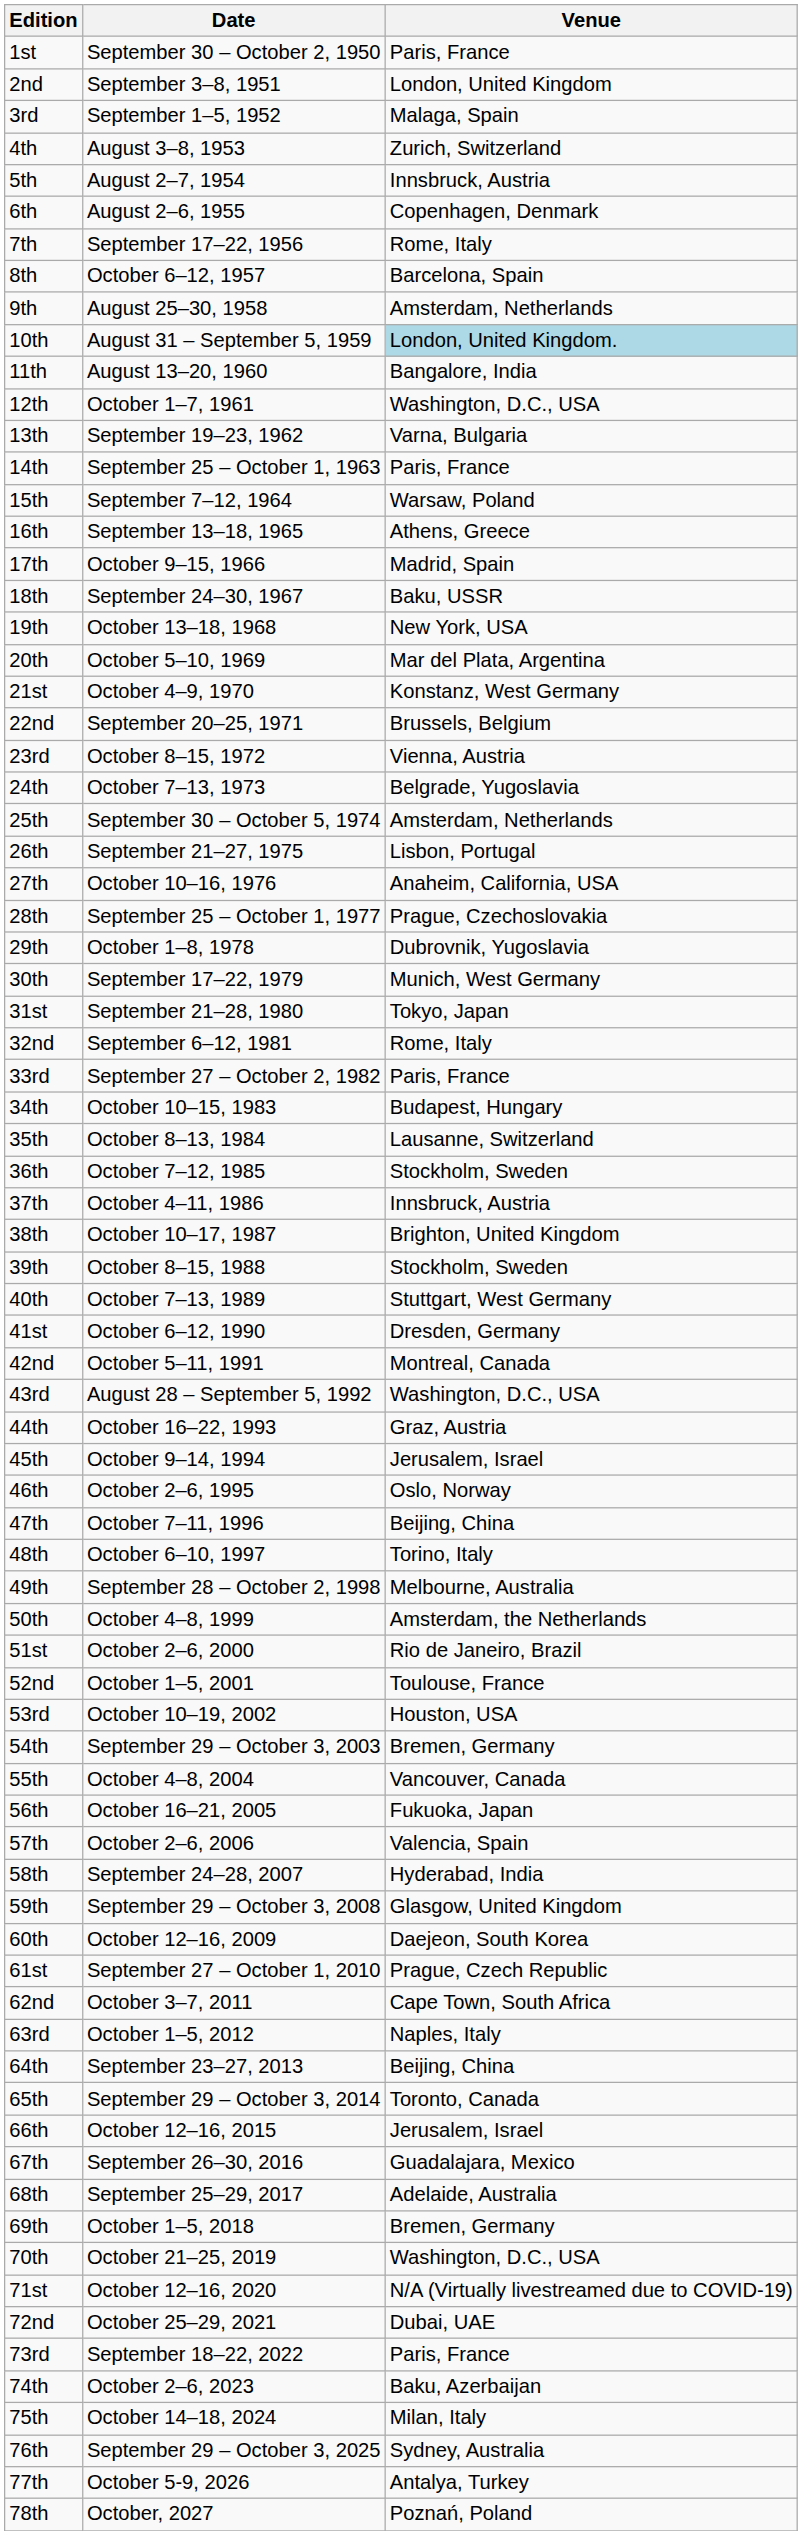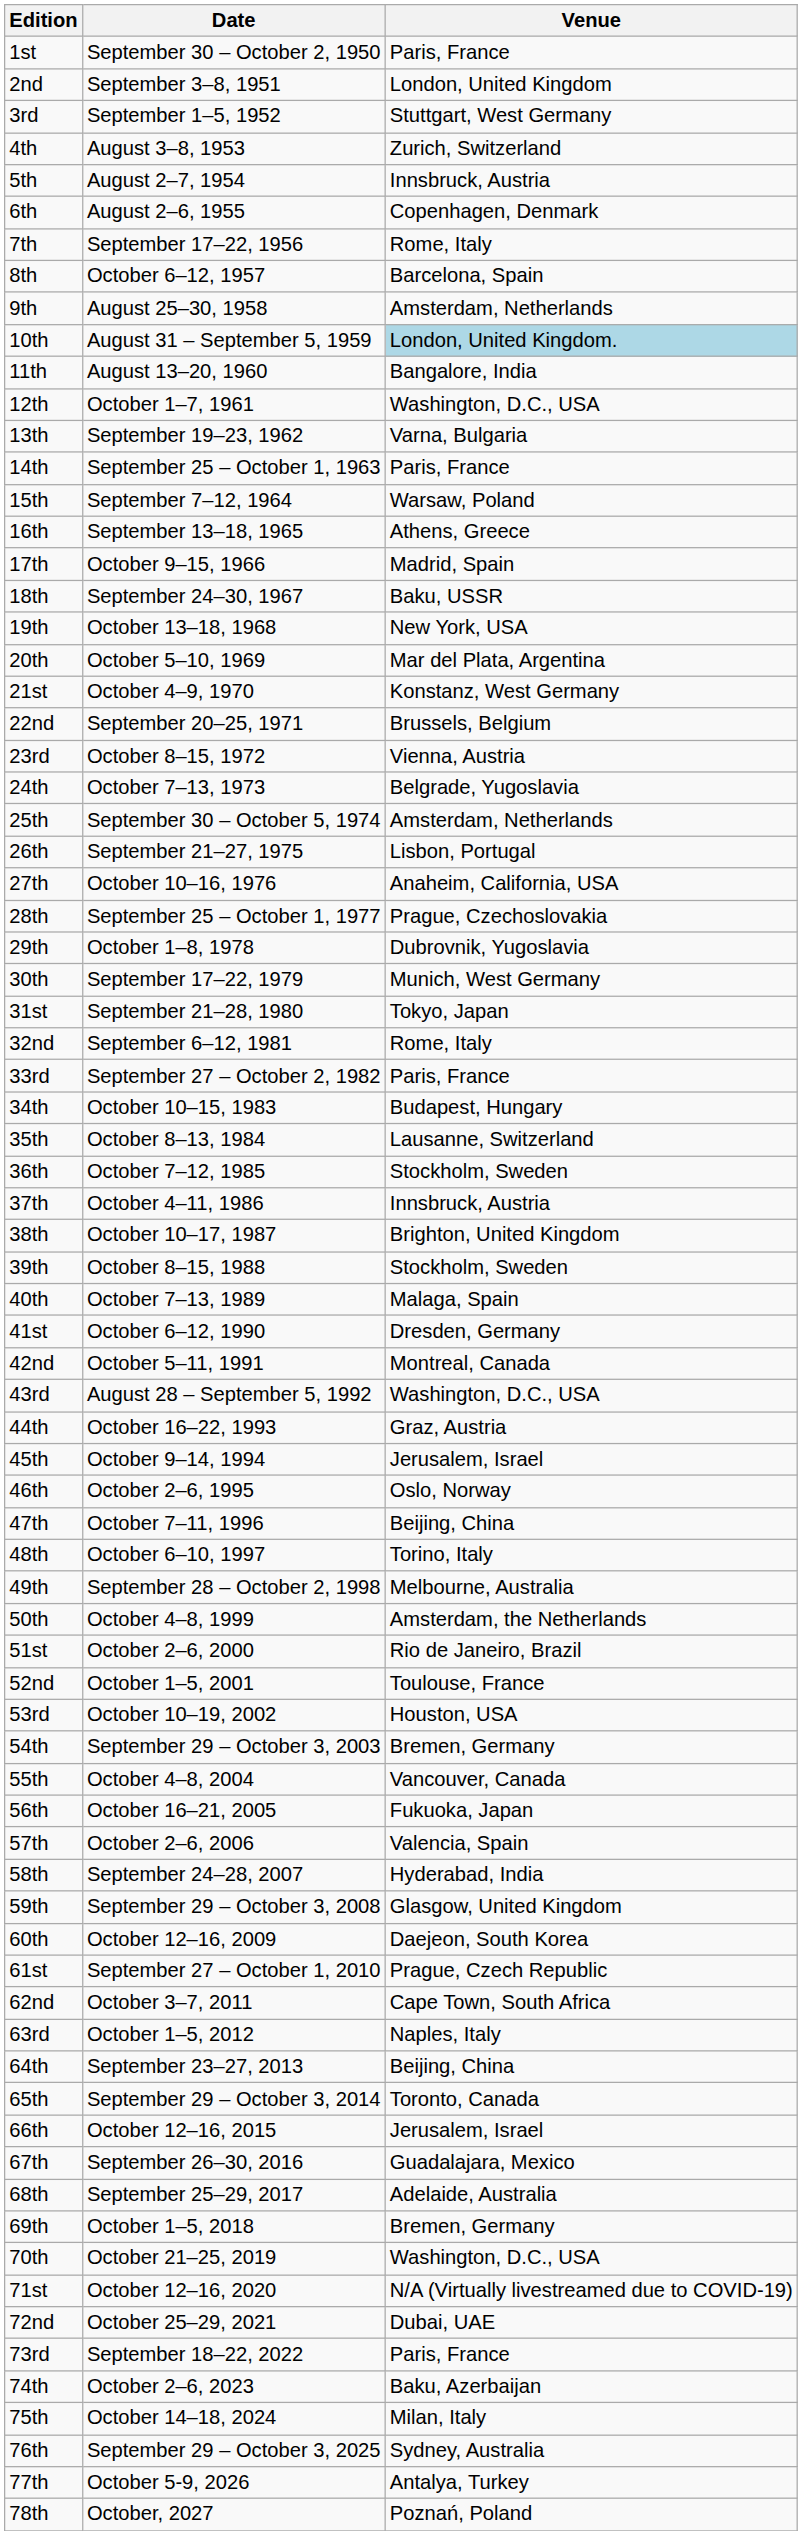3rd | Venue: Malaga, Spain -> Stuttgart, West Germany
40th | Venue: Stuttgart, West Germany -> Malaga, Spain
